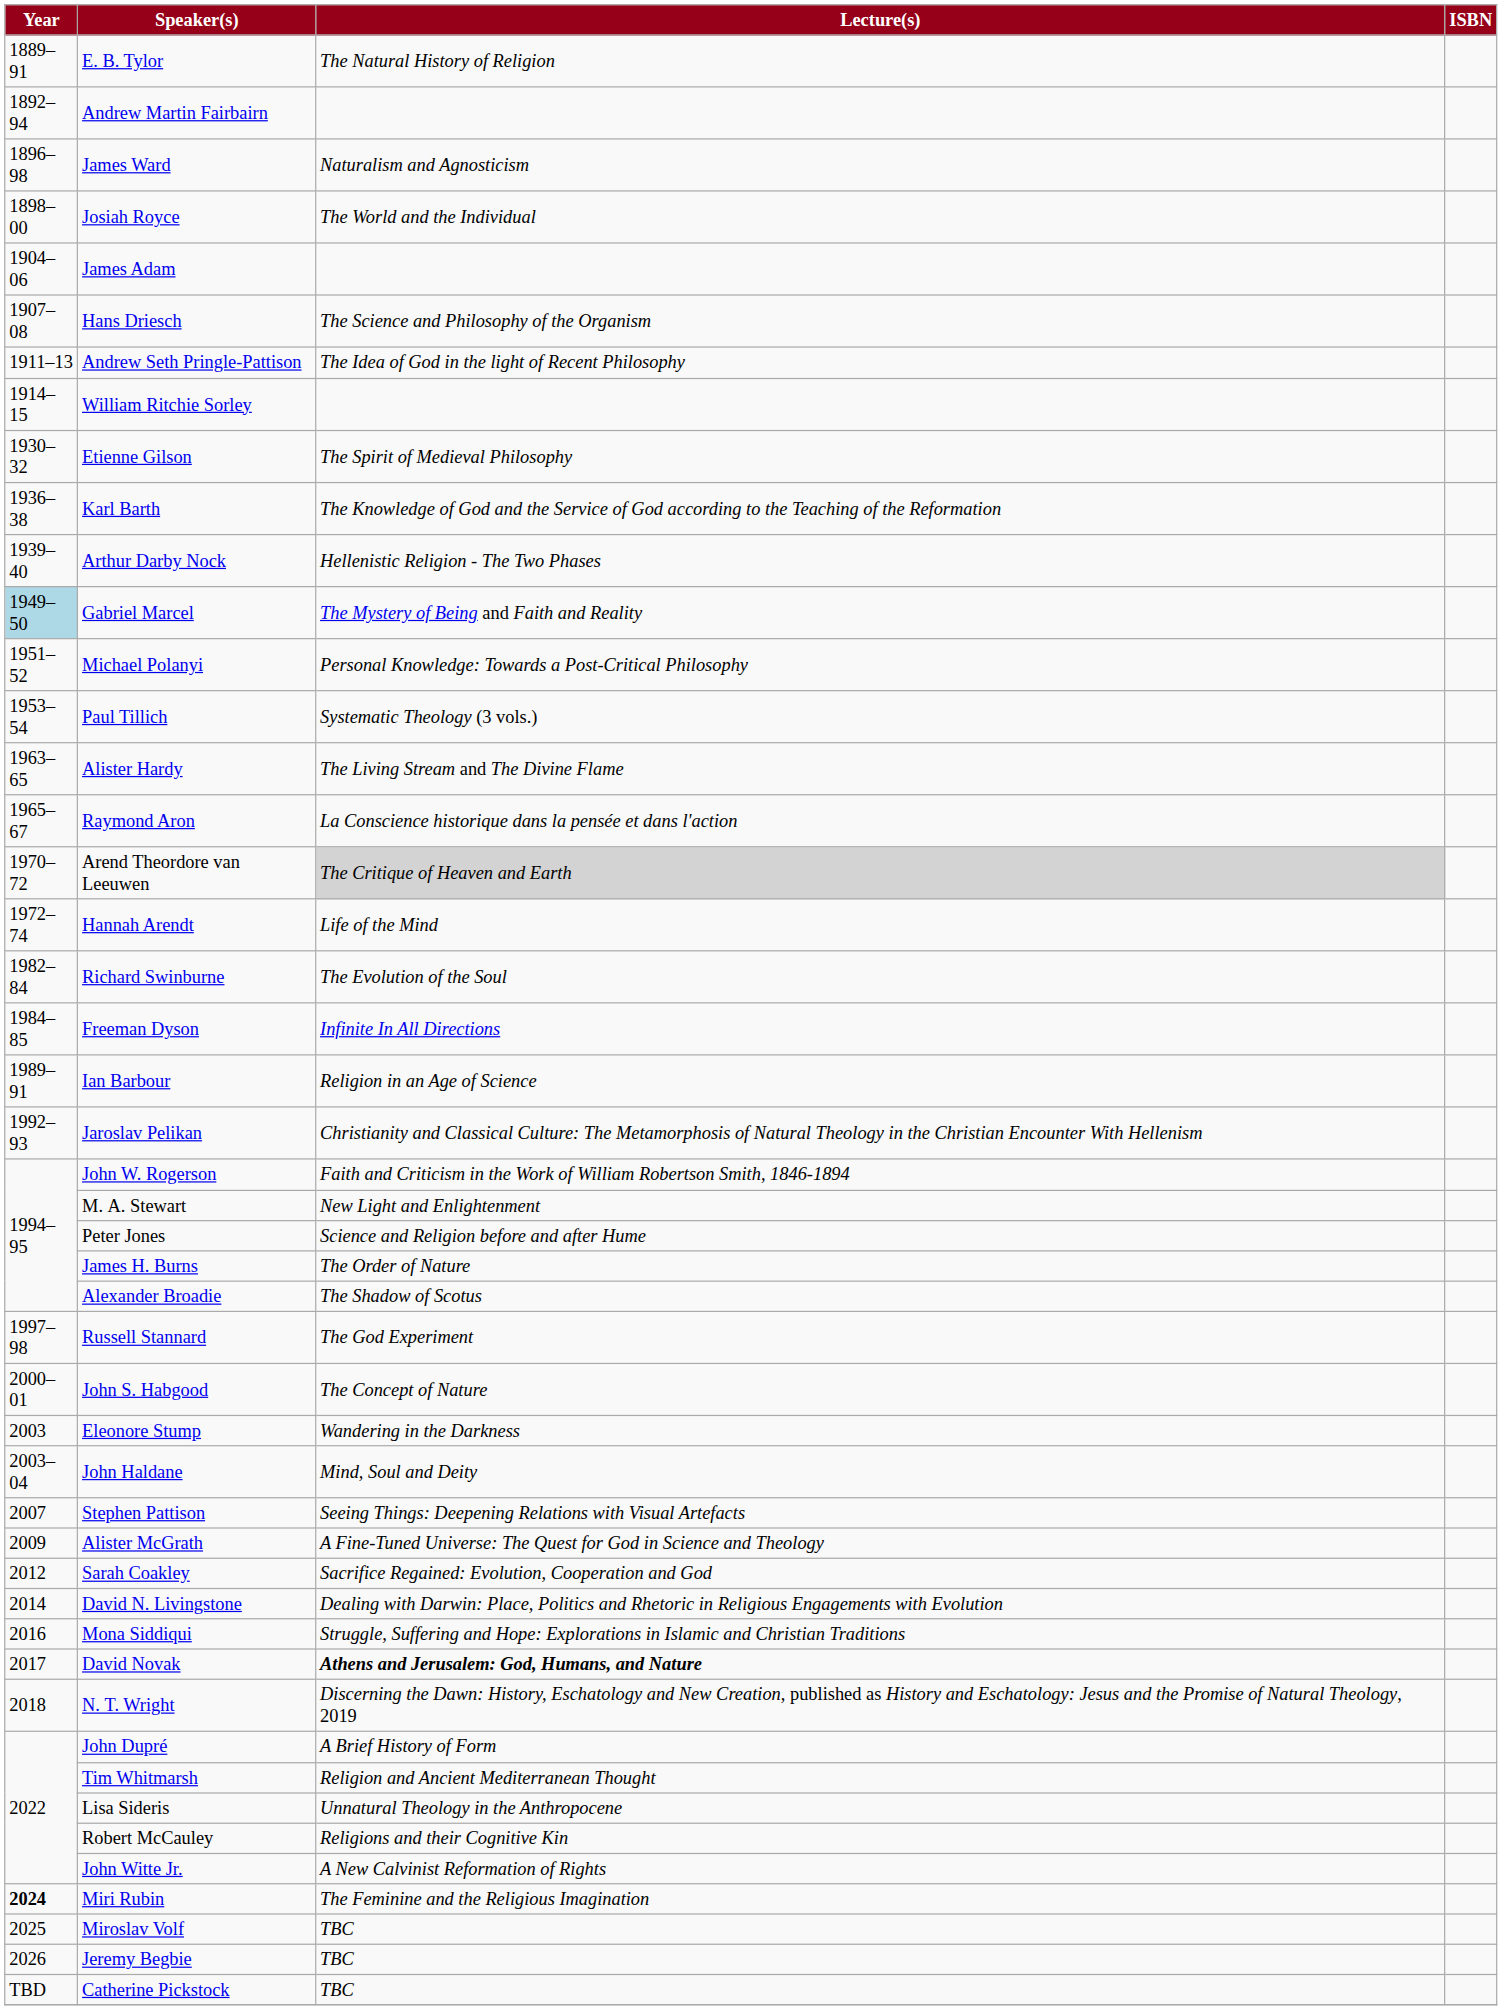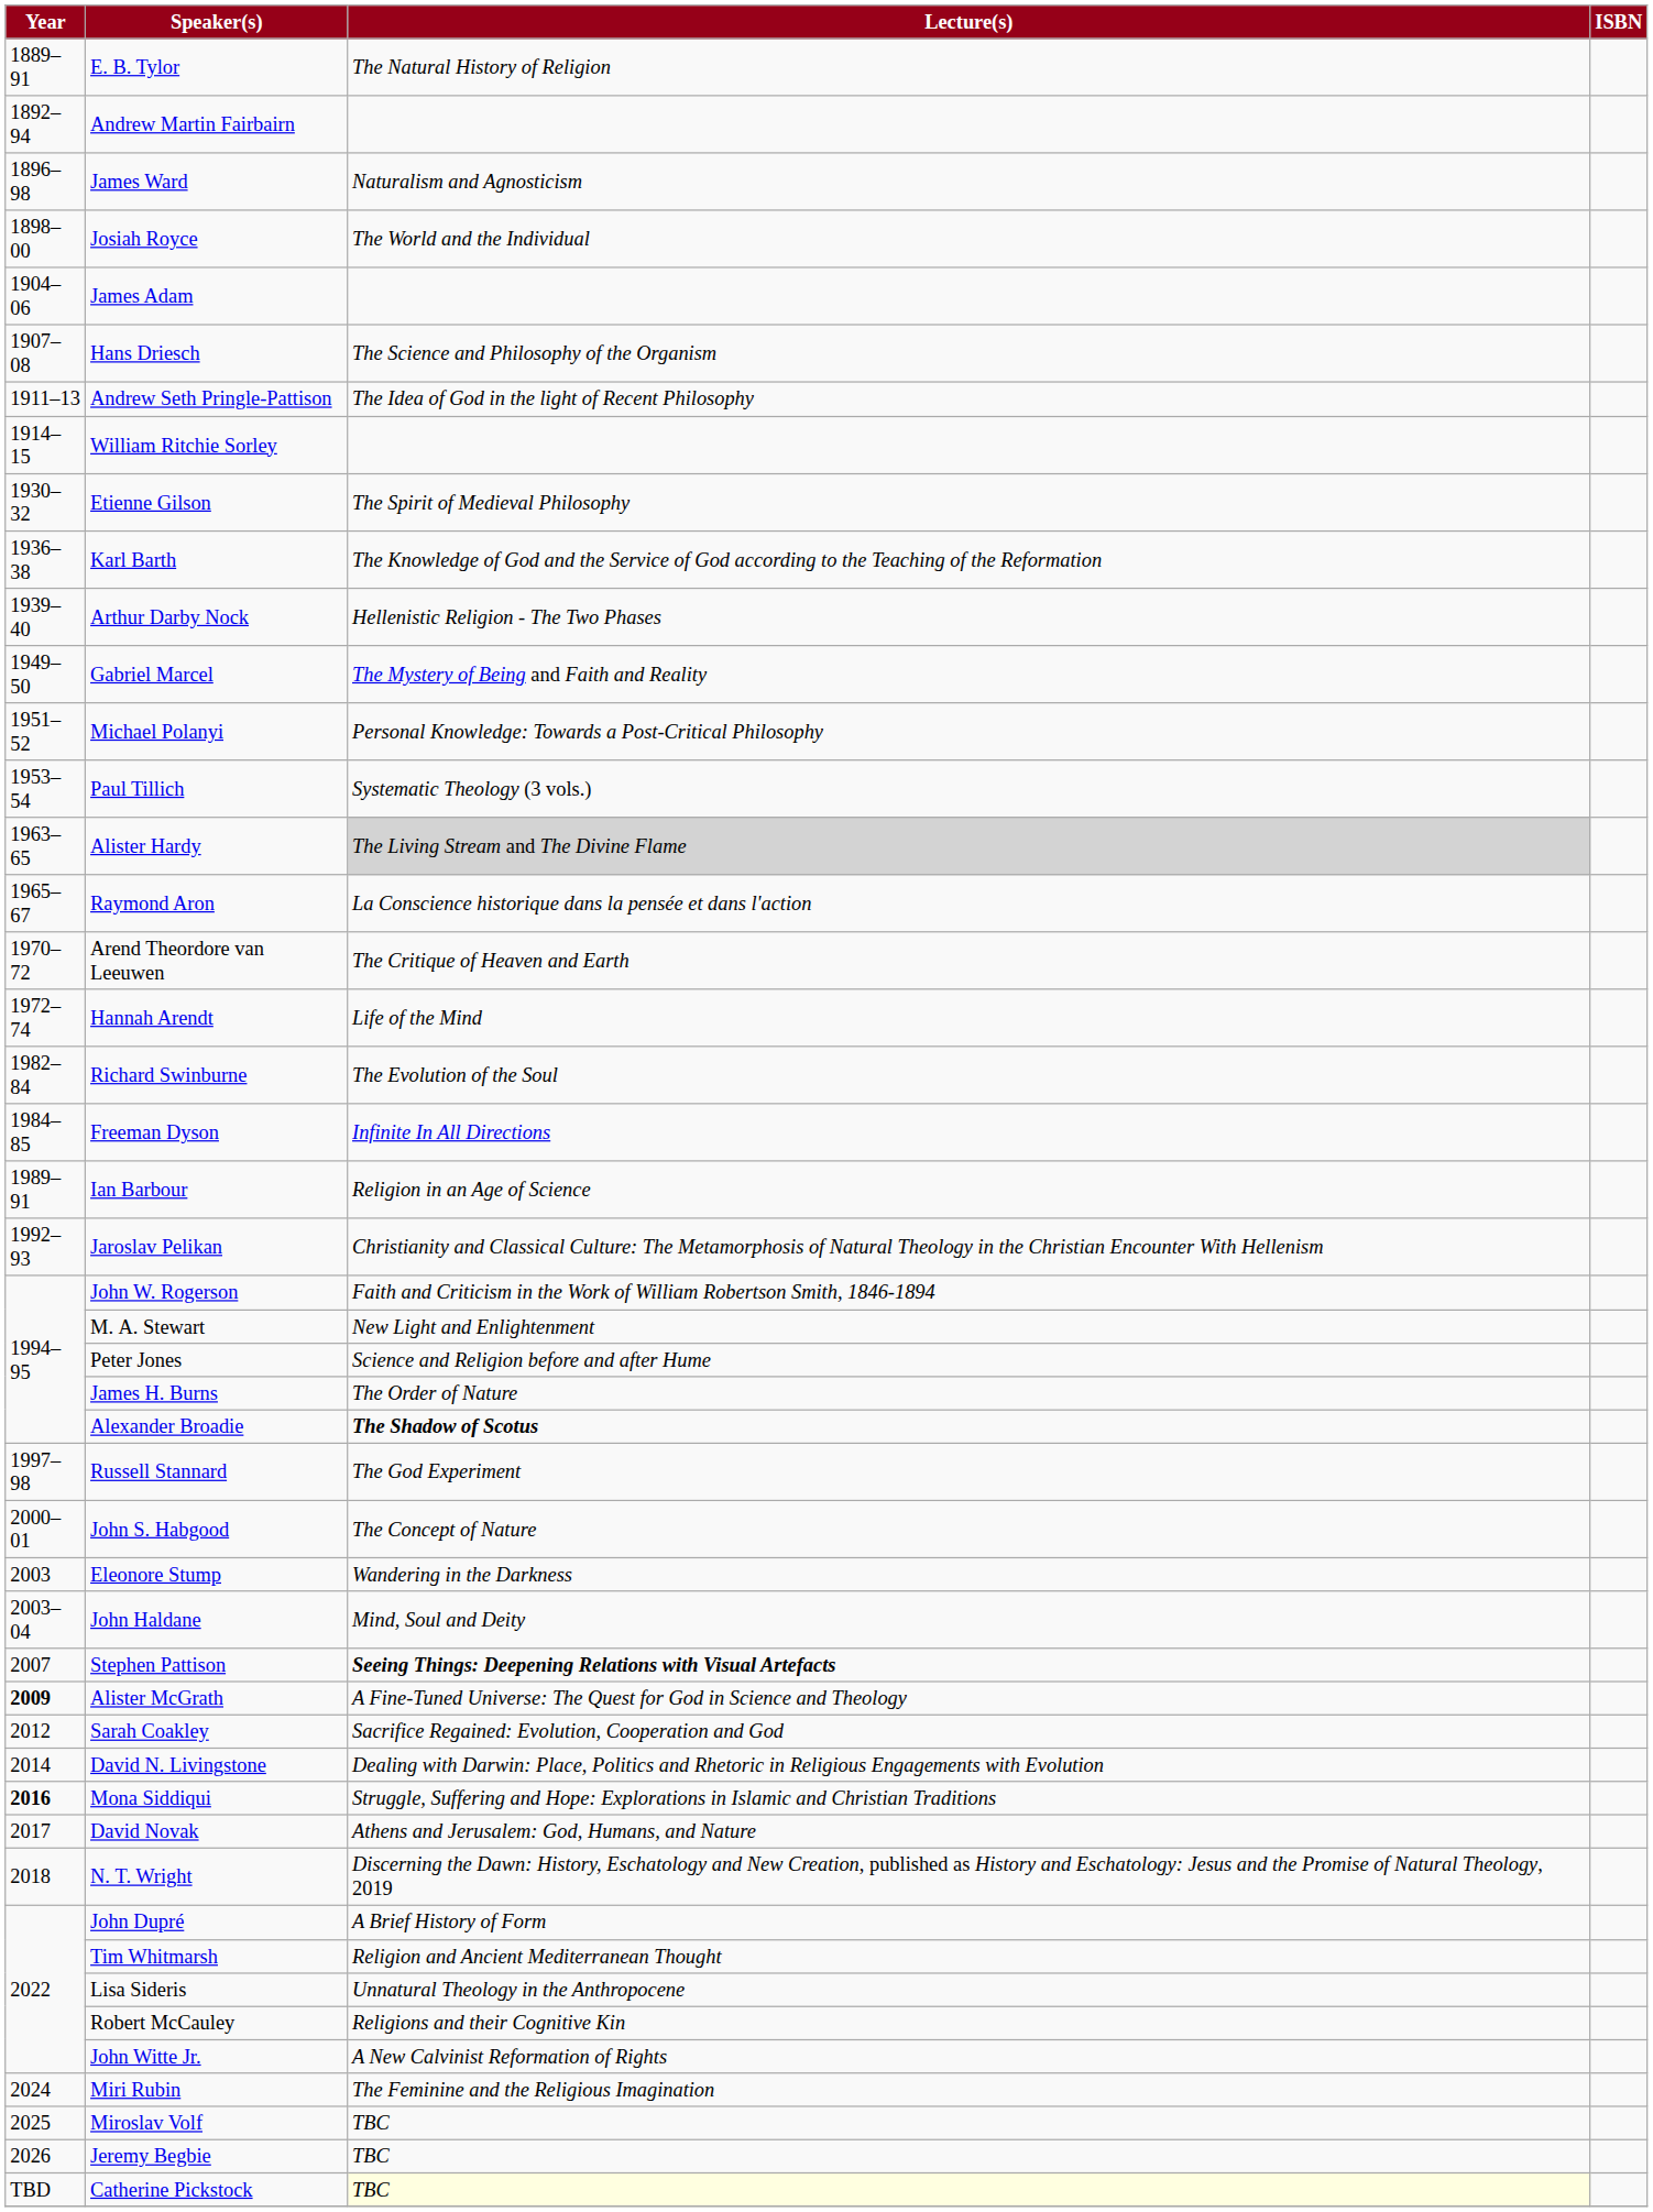Gabriel Marcel | Year: lightblue background -> no background
Alister Hardy | Lecture(s): no background -> lightgrey background
Arend Theordore van Leeuwen | Lecture(s): lightgrey background -> no background
Alexander Broadie | Lecture(s): normal -> bold
Stephen Pattison | Lecture(s): normal -> bold
Alister McGrath | Year: normal -> bold
Mona Siddiqui | Year: normal -> bold
David Novak | Lecture(s): bold -> normal
Miri Rubin | Year: bold -> normal
Catherine Pickstock | Lecture(s): no background -> lightyellow background
